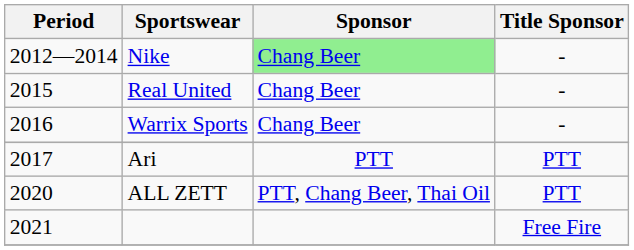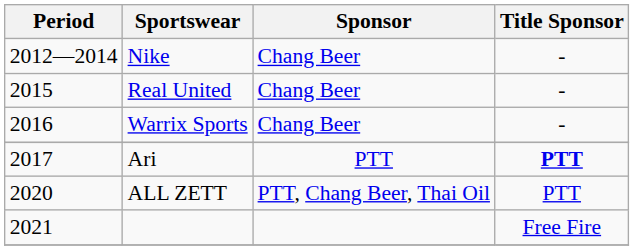Nike | Sponsor: lightgreen background -> no background
Ari | Title Sponsor: normal -> bold
